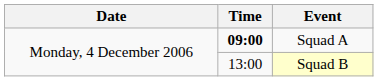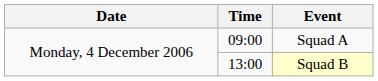Squad A | Time: bold -> normal
